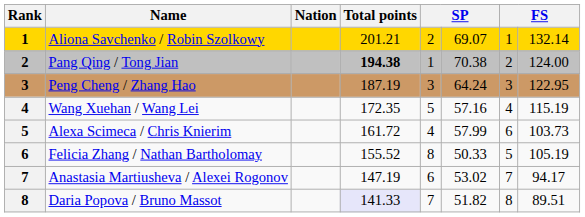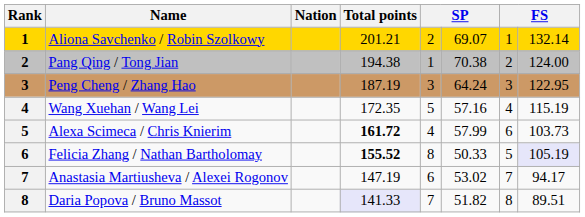Pang Qing / Tong Jian | Total points: bold -> normal
Alexa Scimeca / Chris Knierim | Total points: normal -> bold
Felicia Zhang / Nathan Bartholomay | Total points: normal -> bold
Felicia Zhang / Nathan Bartholomay | column 8: no background -> lavender background
